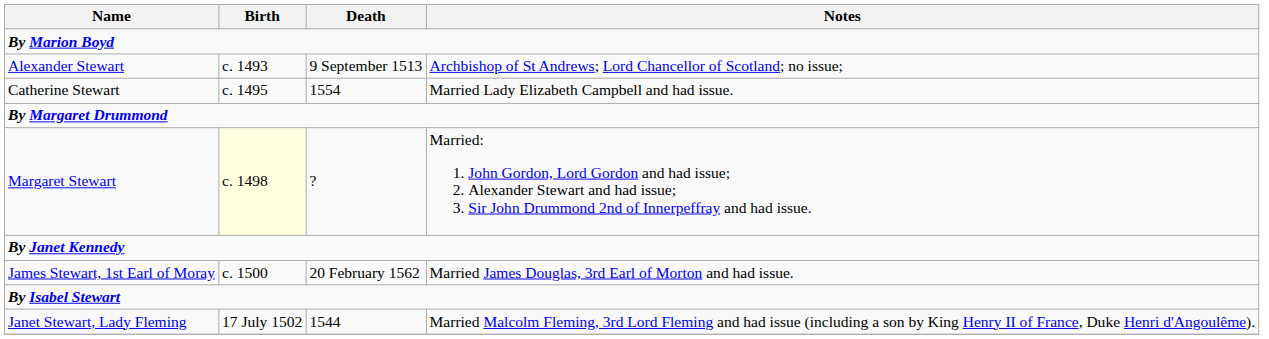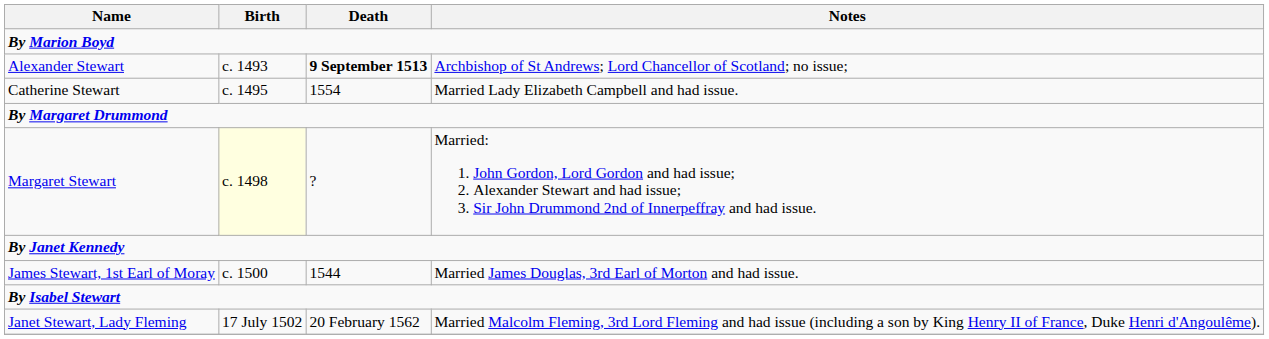Alexander Stewart | Death: normal -> bold
James Stewart, 1st Earl of Moray | Death: 20 February 1562 -> 1544
Janet Stewart, Lady Fleming | Death: 1544 -> 20 February 1562
